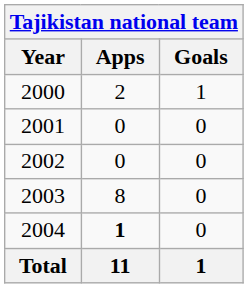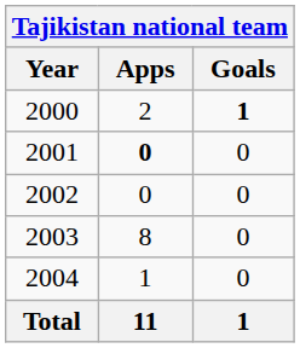2000 | Goals: normal -> bold
2001 | Apps: normal -> bold
2004 | Apps: bold -> normal
